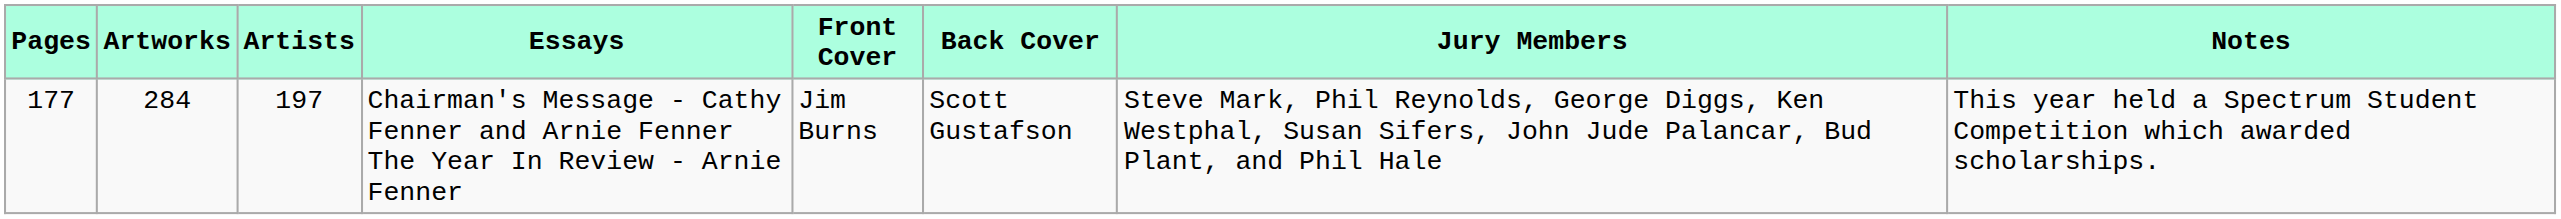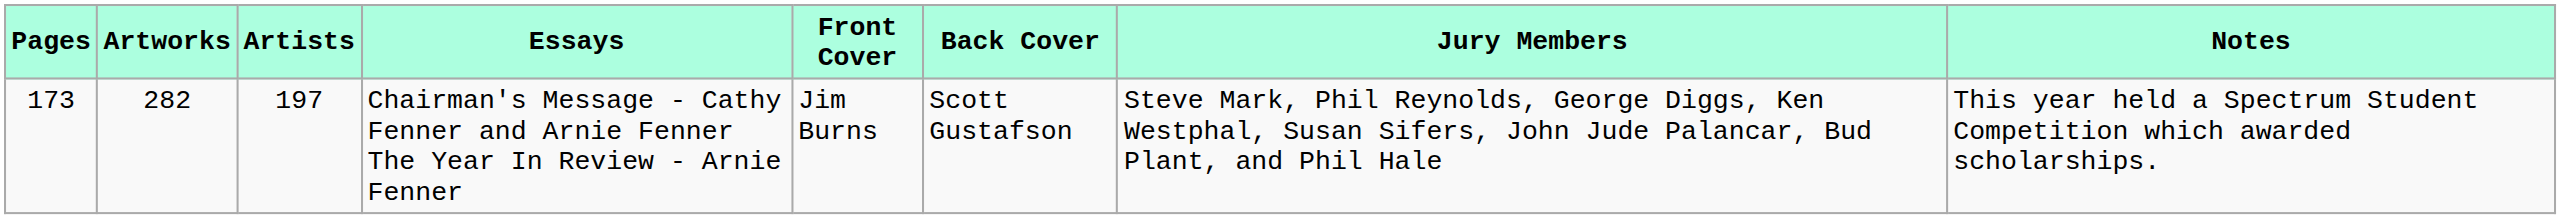row 2 | Pages: 177 -> 173
row 2 | Artworks: 284 -> 282
